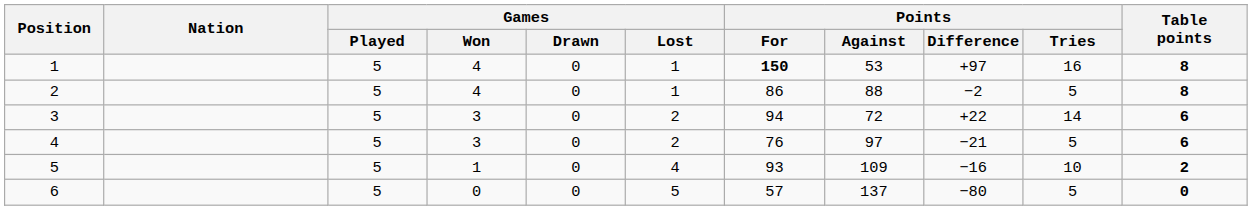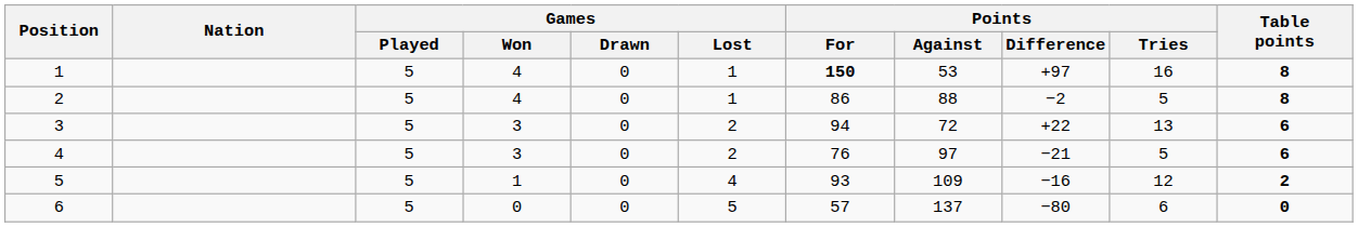row 5 | Points / Tries: 14 -> 13
row 7 | Points / Tries: 10 -> 12
row 8 | Points / Tries: 5 -> 6
